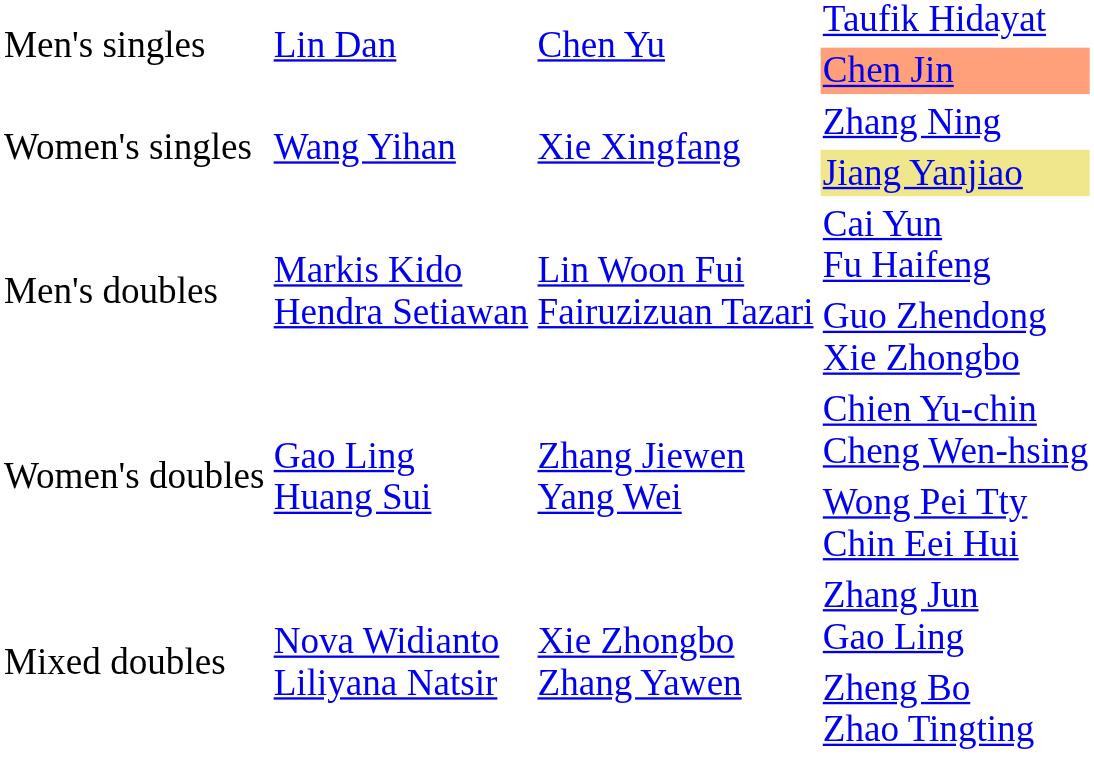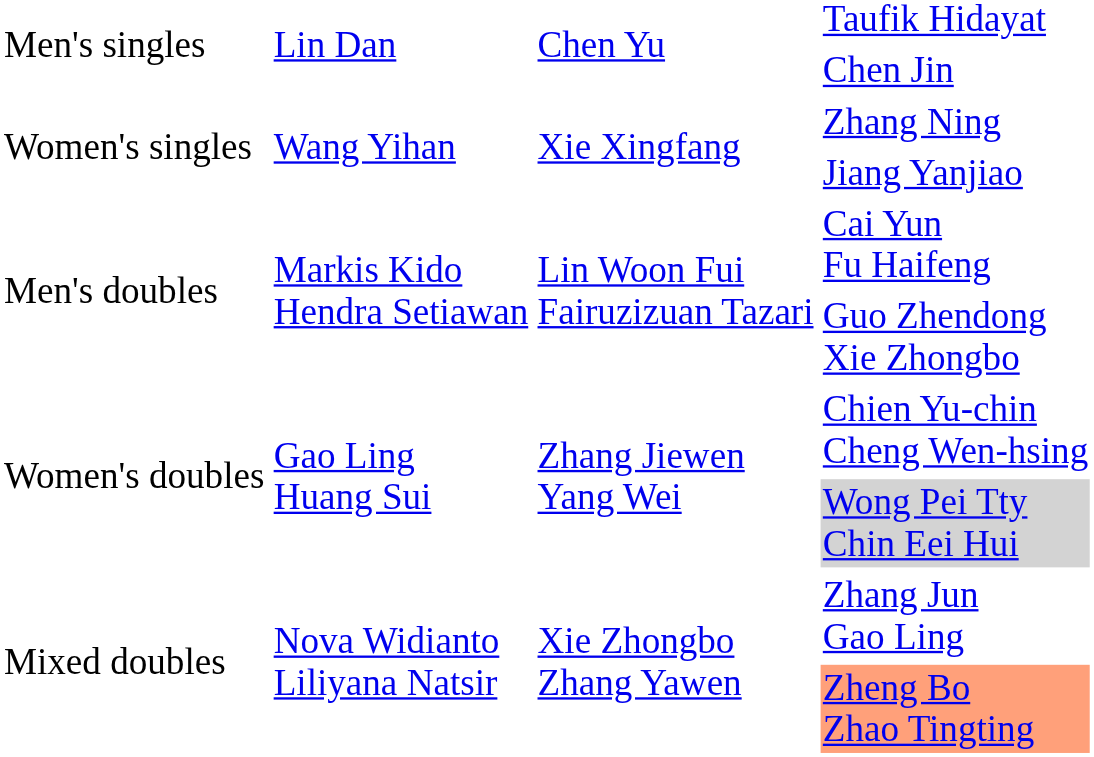Chen Jin | column 4: lightsalmon background -> no background
Jiang Yanjiao | column 4: khaki background -> no background
Wong Pei Tty Chin Eei Hui | column 4: no background -> lightgrey background
Zheng Bo Zhao Tingting | column 4: no background -> lightsalmon background
